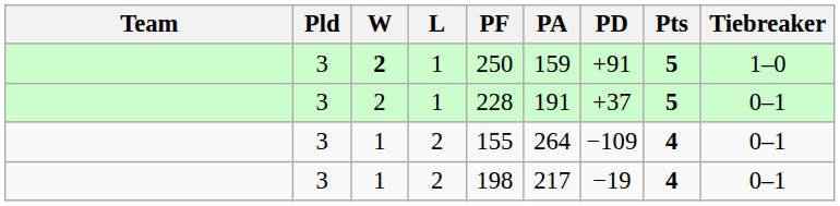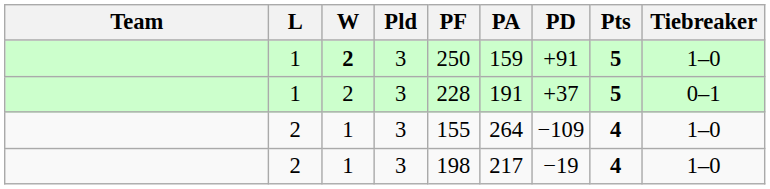columns swapped: Pld <-> L
row 4 | Tiebreaker: 0–1 -> 1–0
row 5 | Tiebreaker: 0–1 -> 1–0
